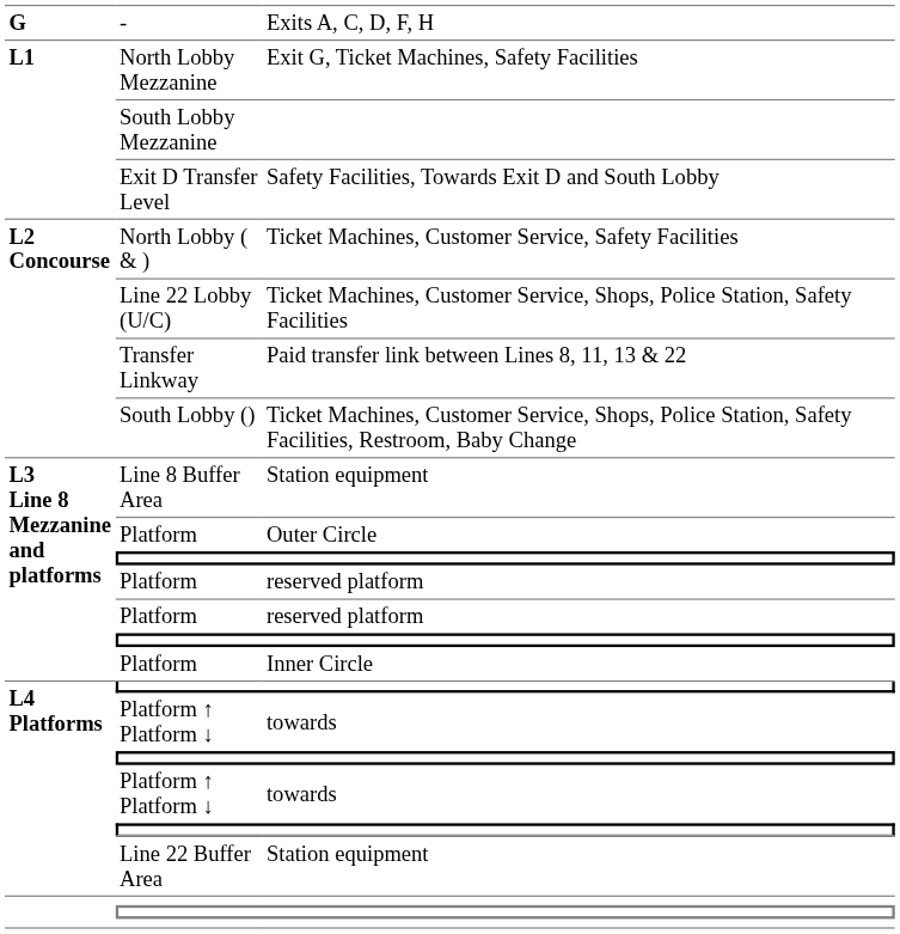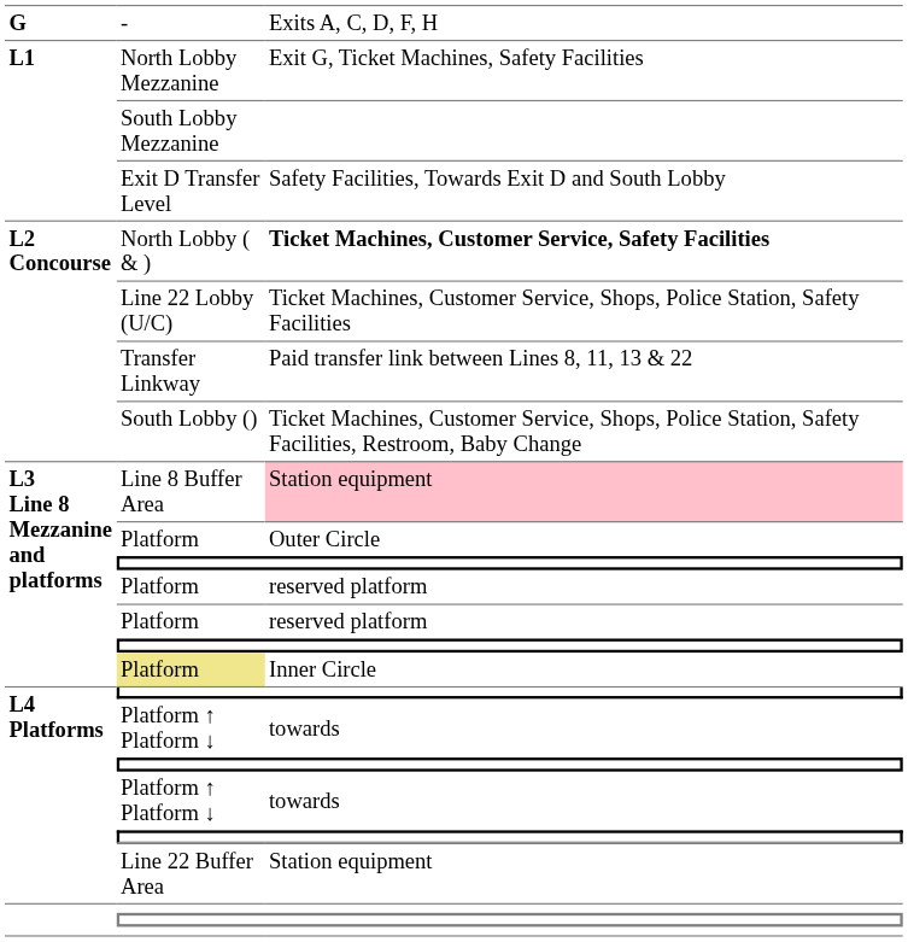North Lobby ( & ) | column 3: normal -> bold
Line 8 Buffer Area | column 3: no background -> pink background
Platform / Inner Circle | column 2: no background -> khaki background
